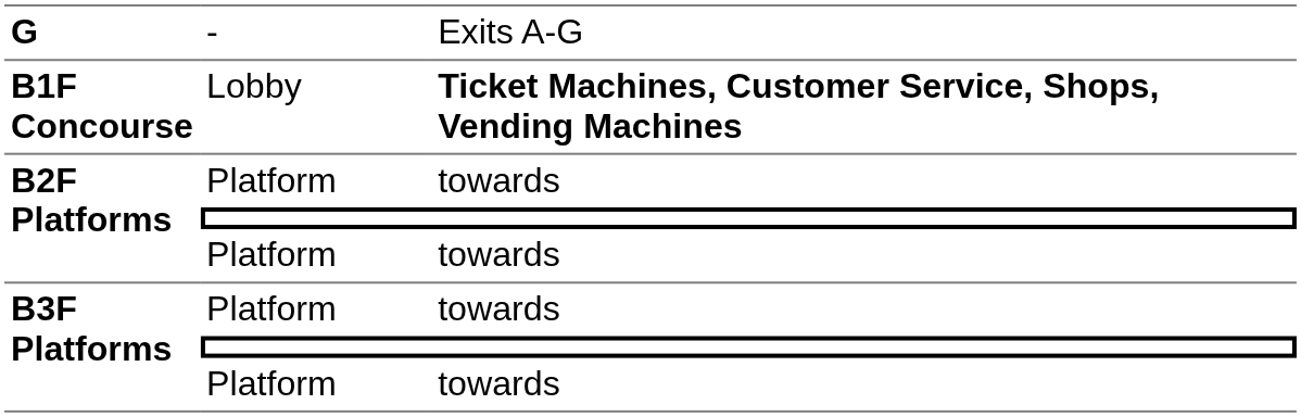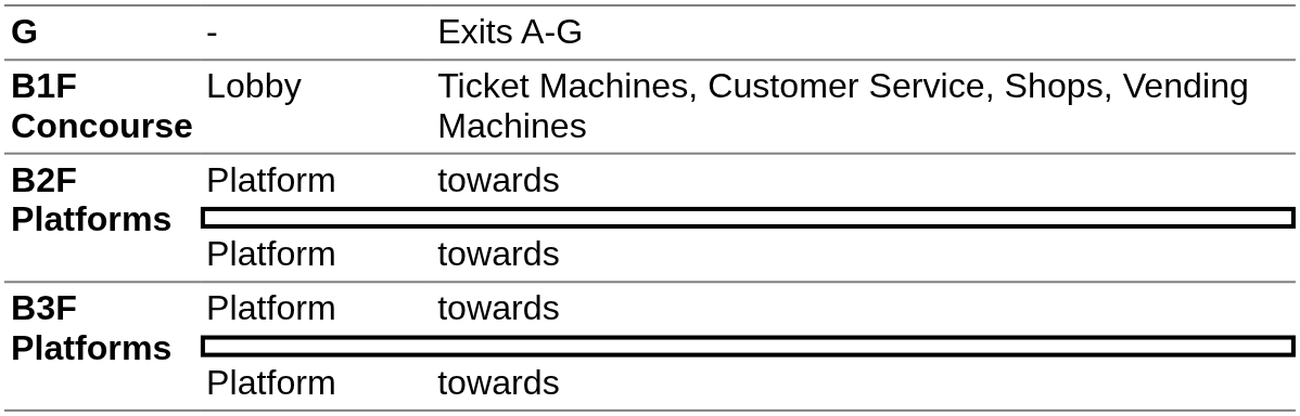B1F Concourse | column 3: bold -> normal
